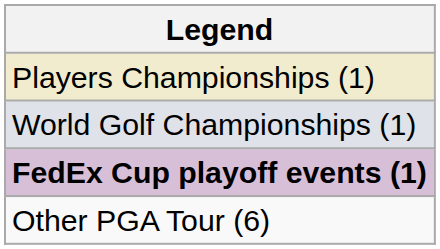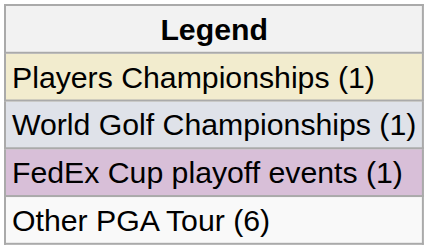row 4 | column 1: bold -> normal
